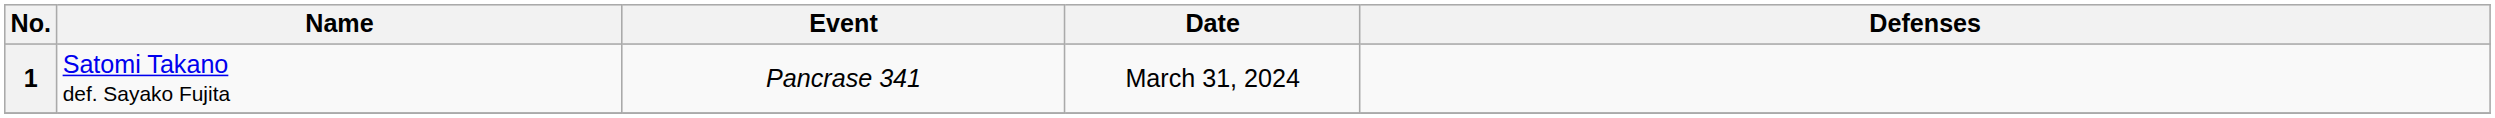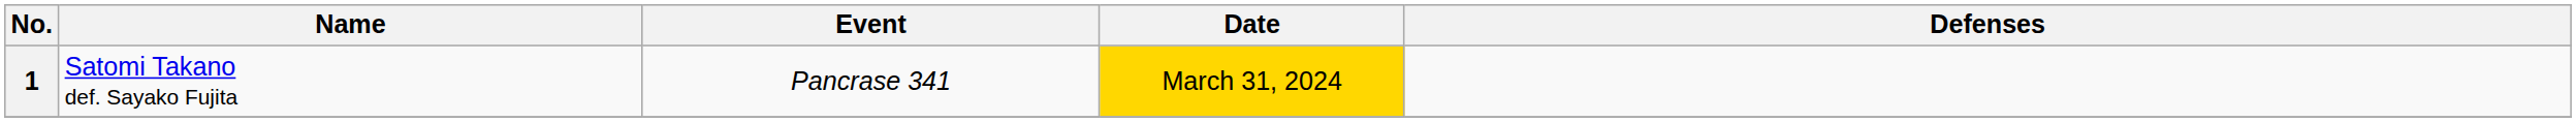1 | Date: no background -> gold background
